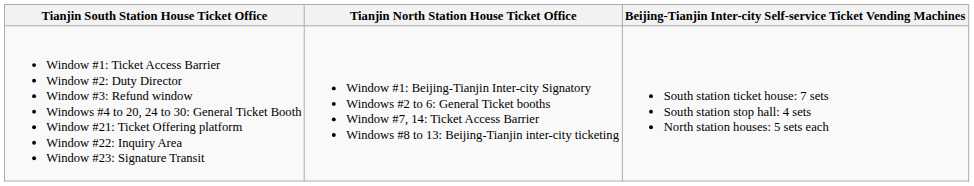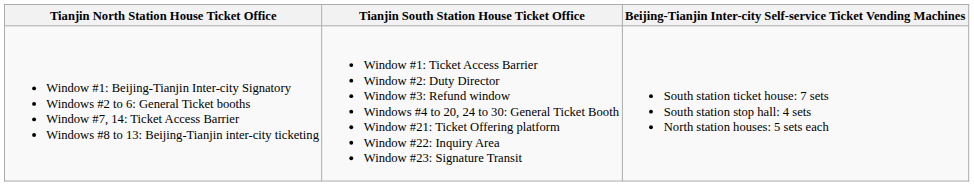columns swapped: Tianjin South Station House Ticket Office <-> Tianjin North Station House Ticket Office
